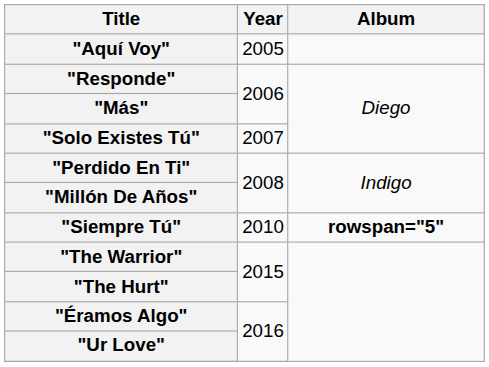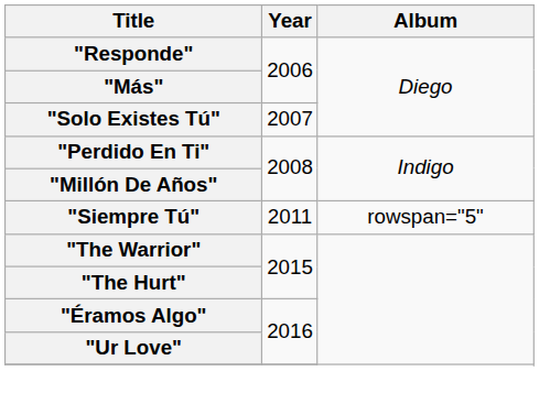- row: "Aquí Voy" | 2005
"Siempre Tú" | Year: 2010 -> 2011
"Siempre Tú" | Album: bold -> normal
